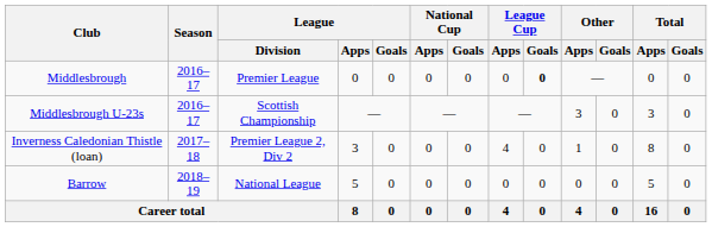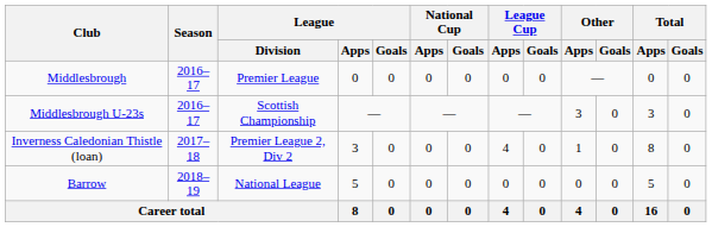Middlesbrough | League Cup / Goals: bold -> normal
